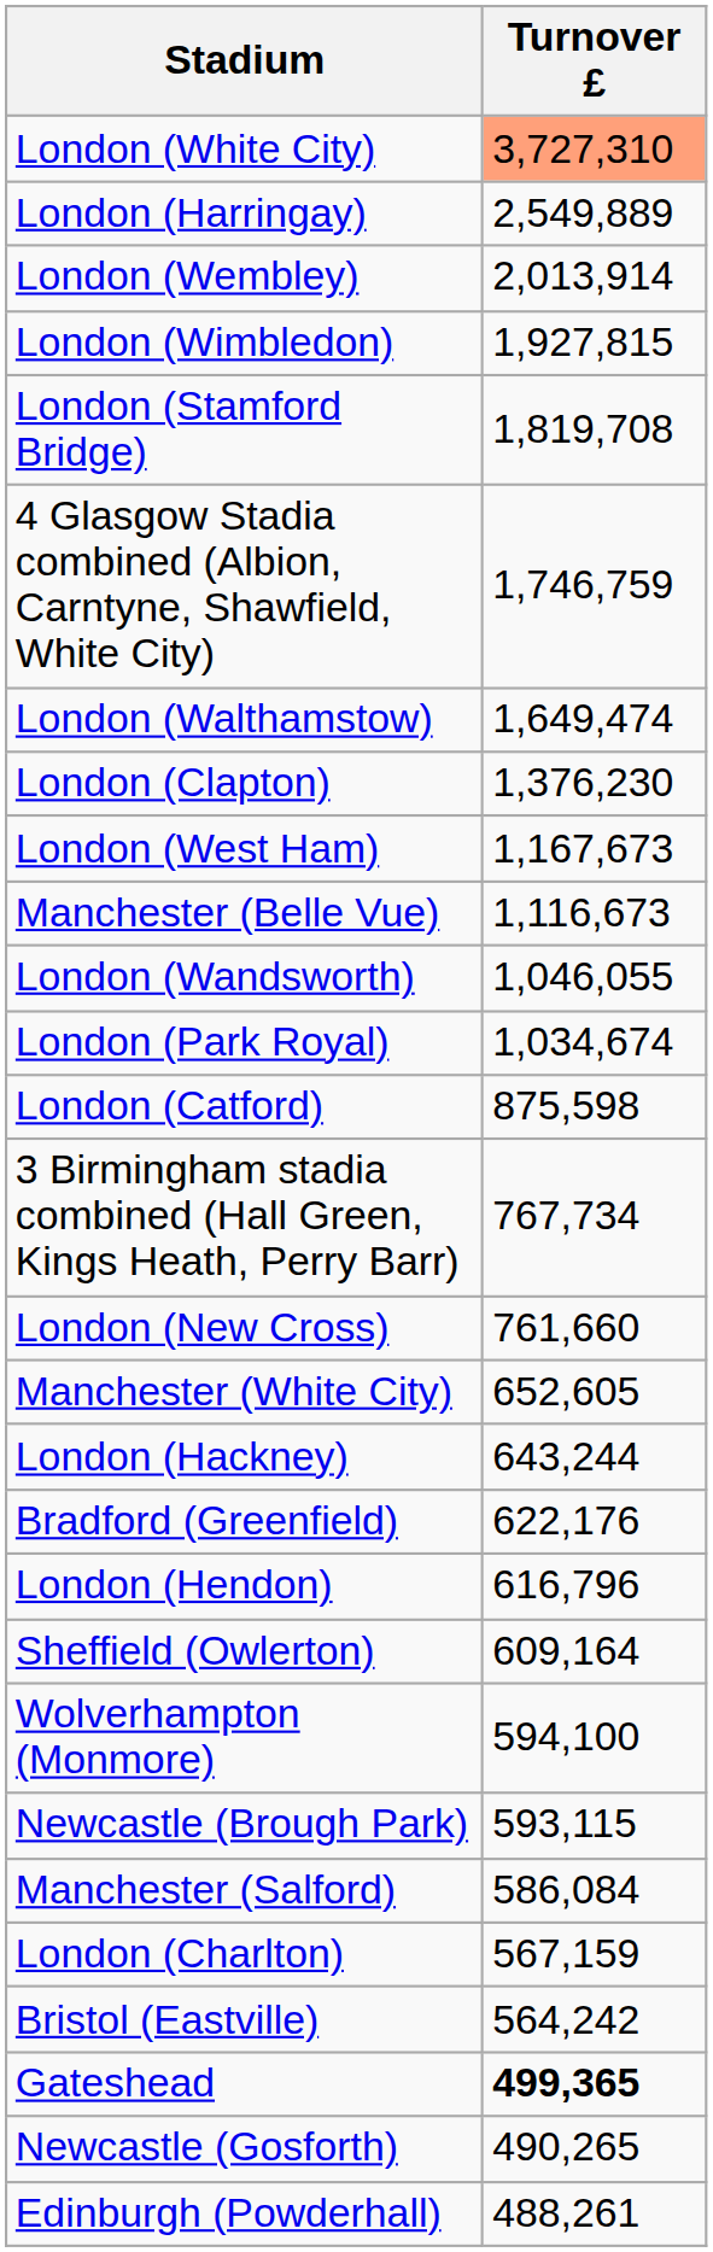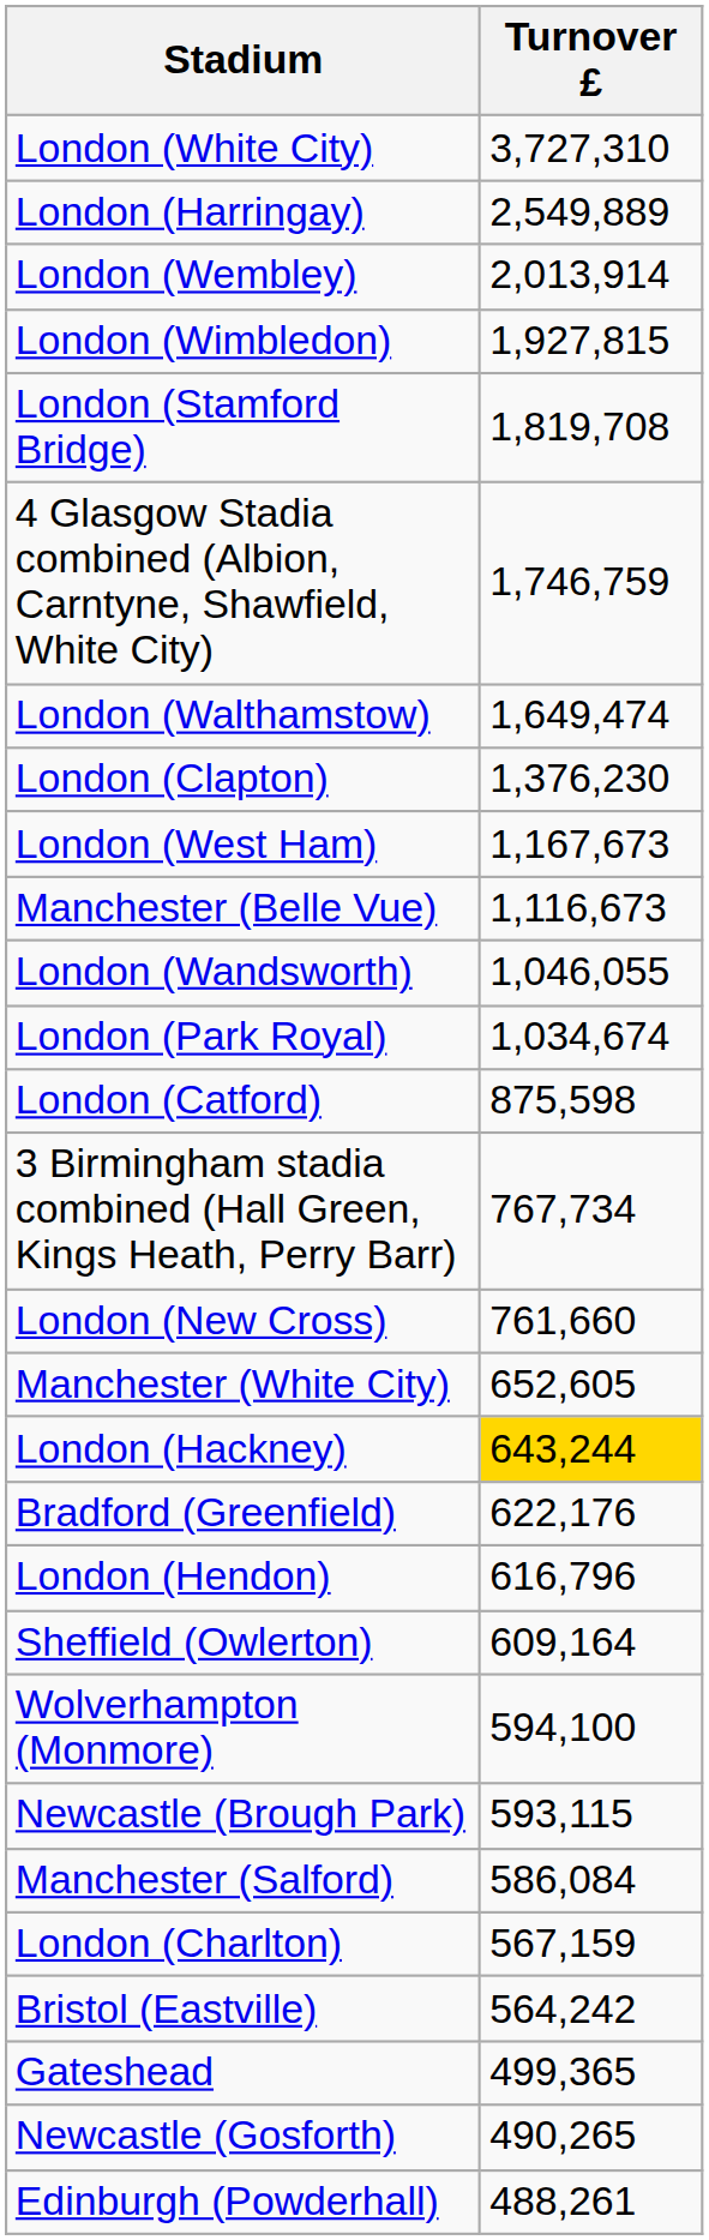London (White City) | Turnover £: lightsalmon background -> no background
London (Hackney) | Turnover £: no background -> gold background
Gateshead | Turnover £: bold -> normal
